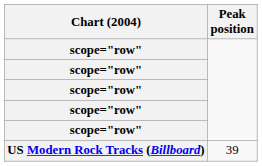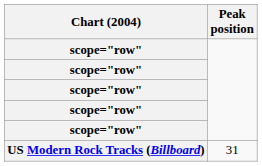US Modern Rock Tracks (Billboard) | Peak position: 39 -> 31
